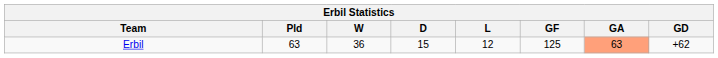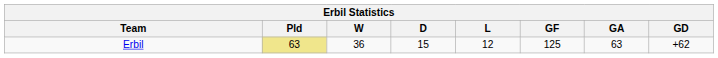Erbil | Pld: no background -> khaki background
Erbil | GA: lightsalmon background -> no background
